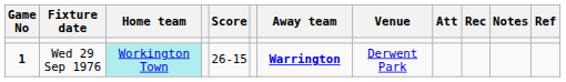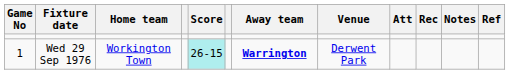Wed 29 Sep 1976 | Game No: bold -> normal
Wed 29 Sep 1976 | Home team: paleturquoise background -> no background
Wed 29 Sep 1976 | Score: no background -> paleturquoise background
